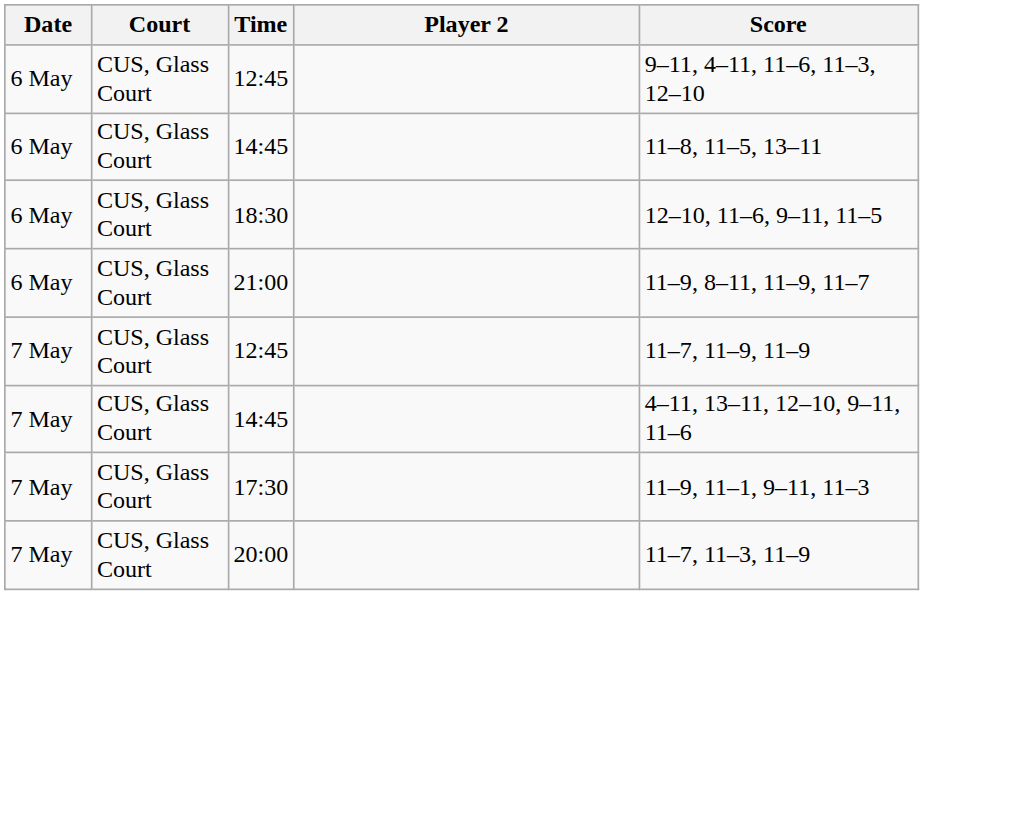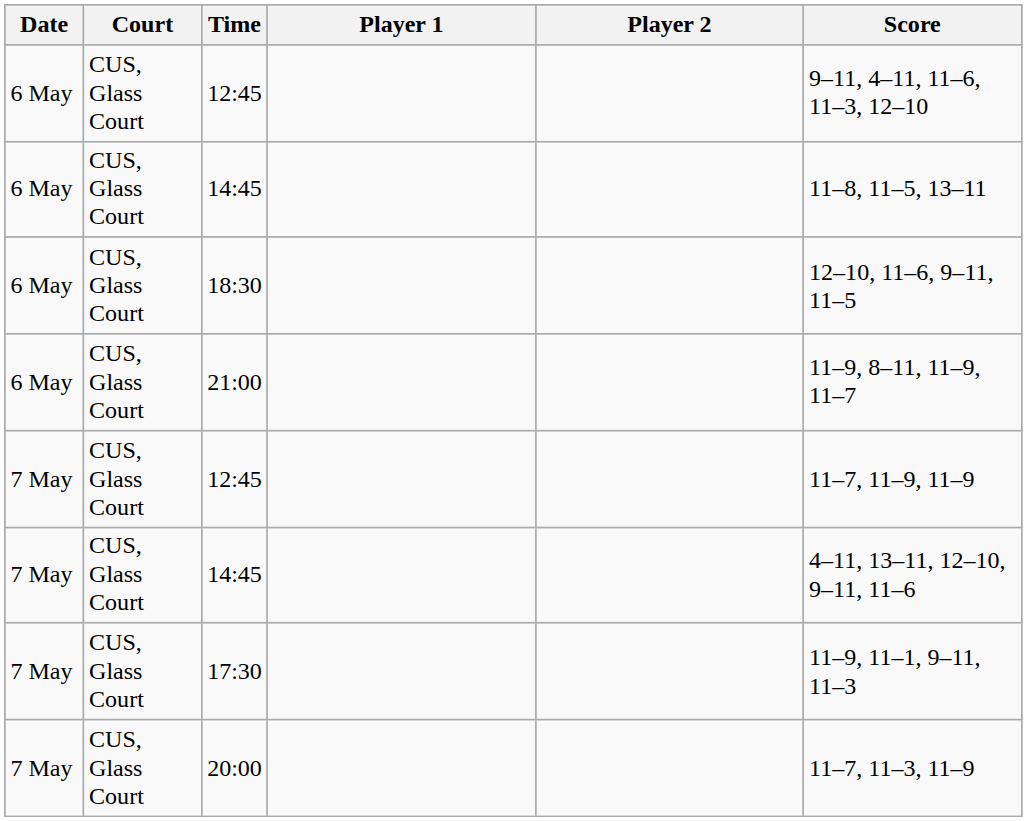+ column: Player 1
